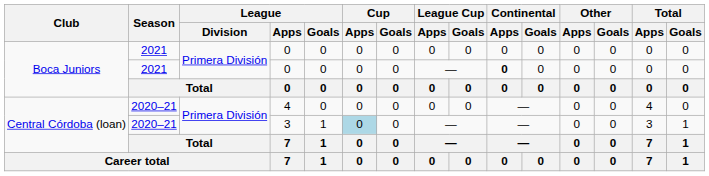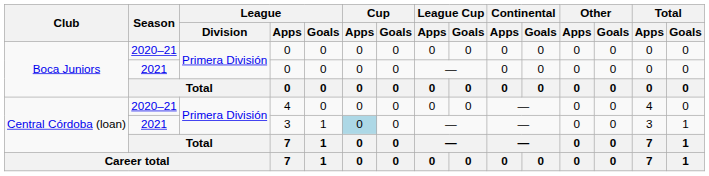row 3 | Season: 2021 -> 2020–21
row 4 | Continental / Apps: bold -> normal
row 7 | Season: 2020–21 -> 2021
